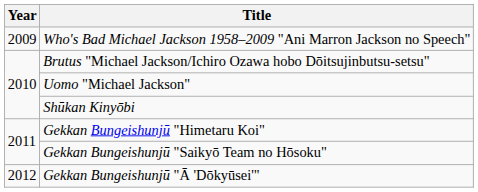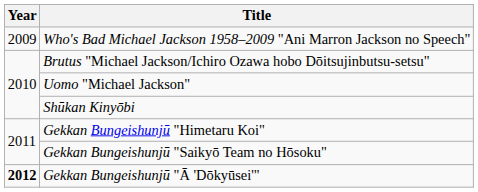Gekkan Bungeishunjū "Ā 'Dōkyūsei'" | Year: normal -> bold
